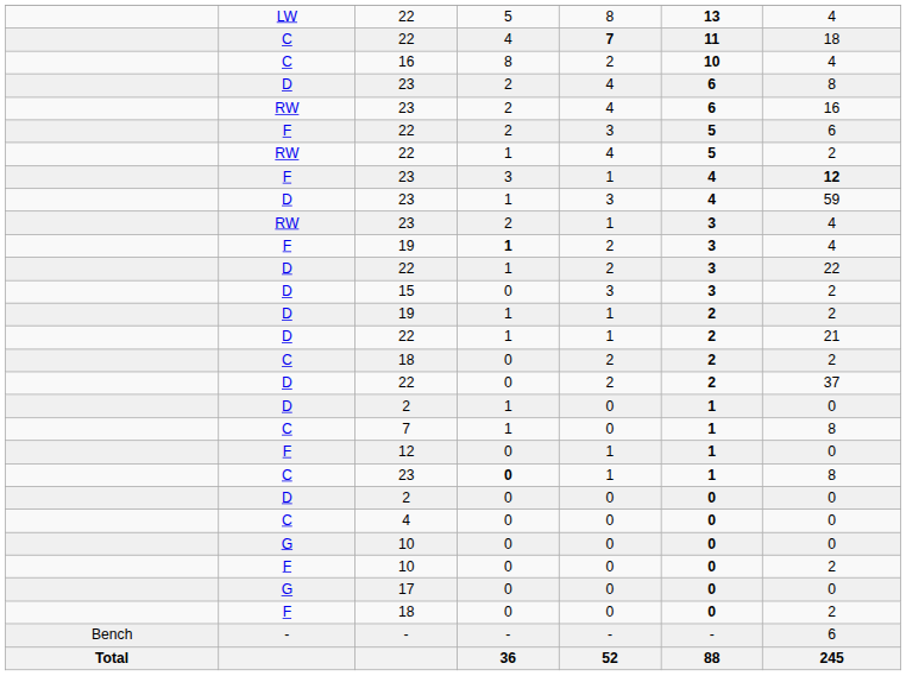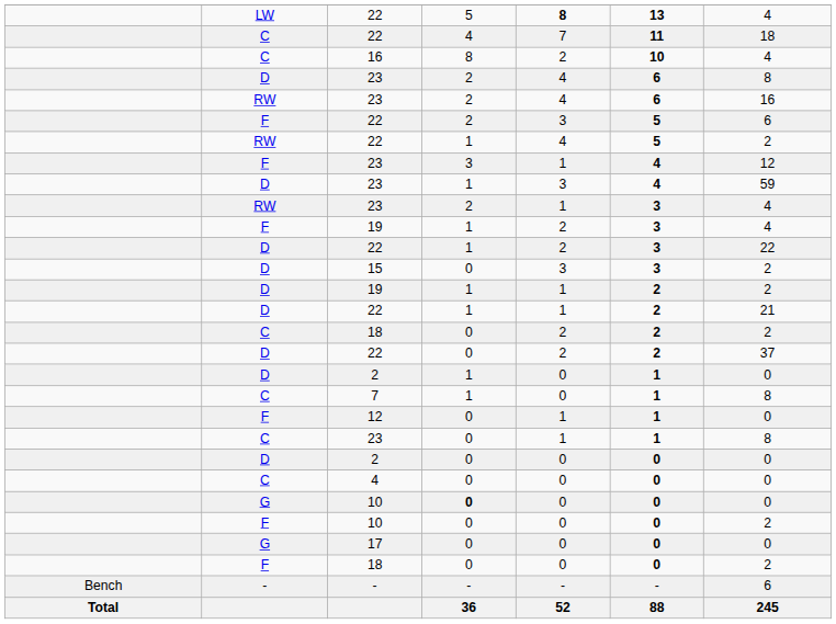LW / 22 | column 5: normal -> bold
C / 22 | column 5: bold -> normal
F / 23 | column 7: bold -> normal
F / 19 | column 4: bold -> normal
C / 23 | column 4: bold -> normal
G / 10 | column 4: normal -> bold
